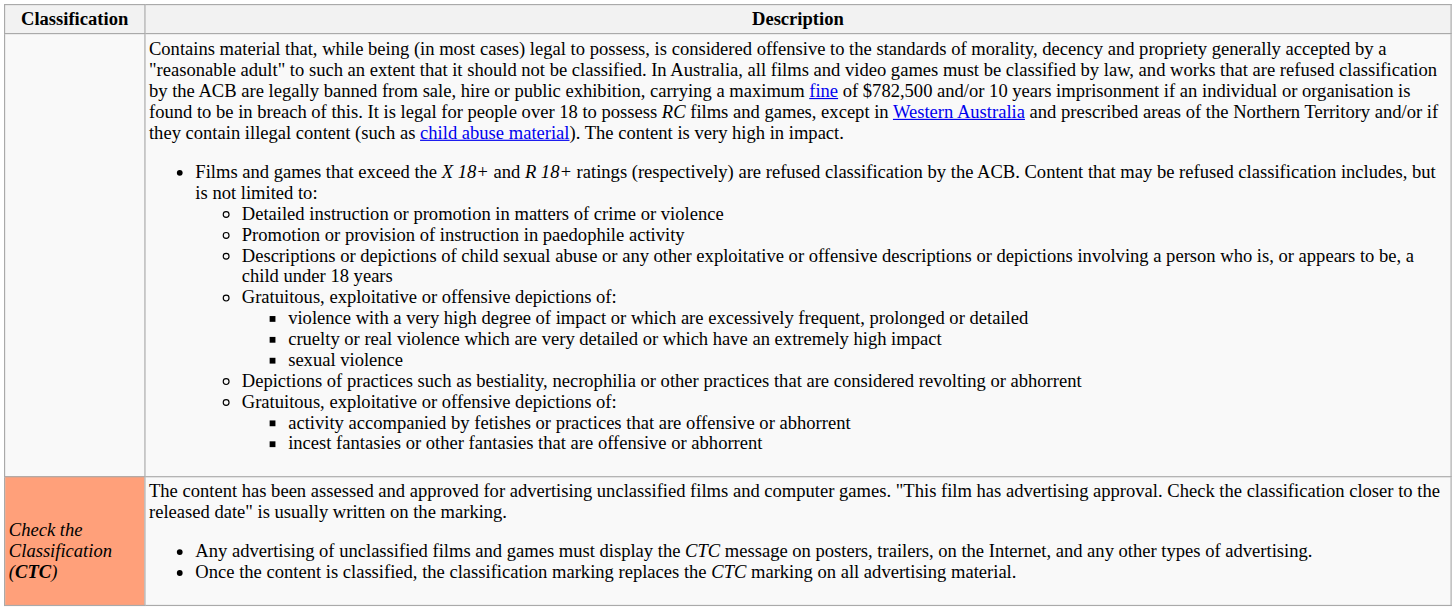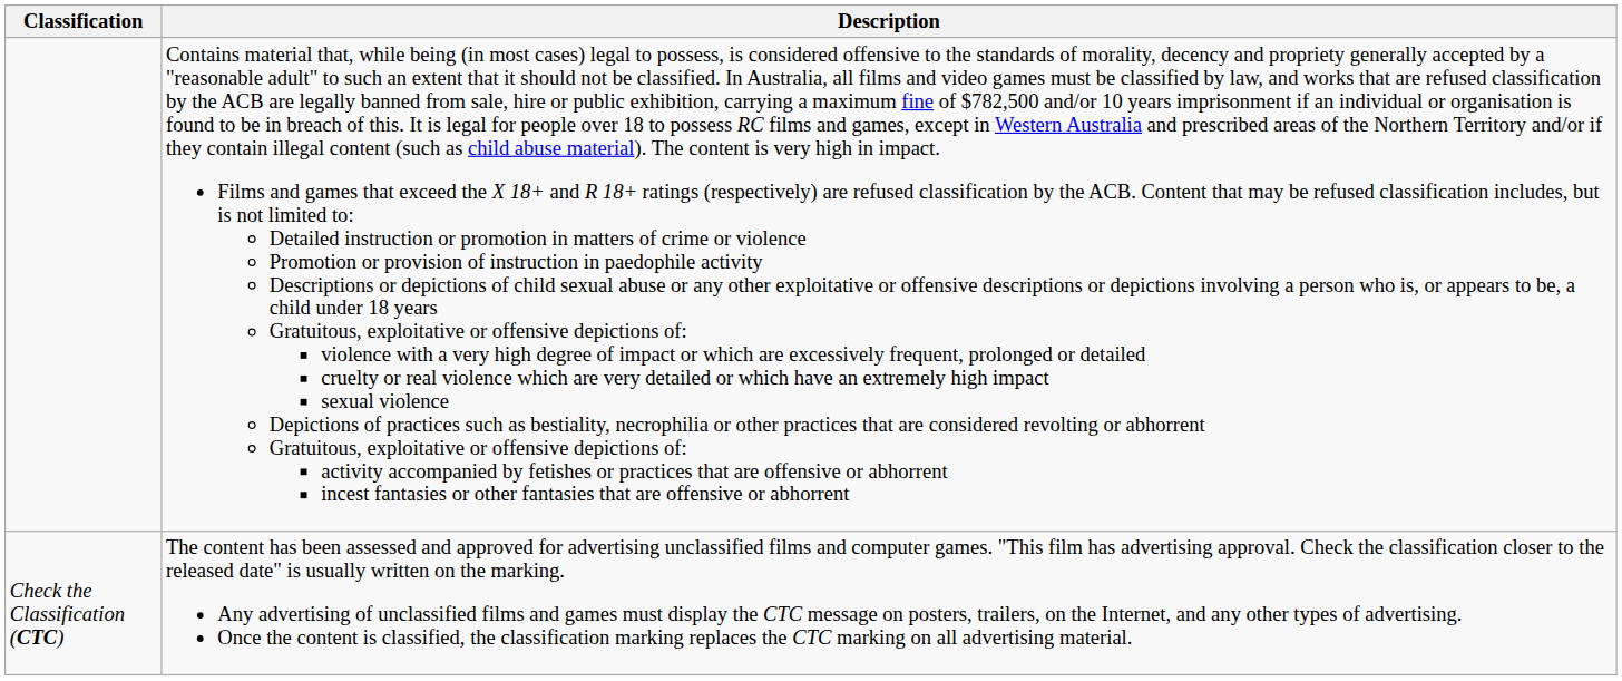row 3 | Classification: lightsalmon background -> no background
